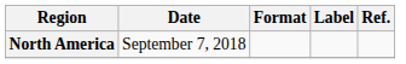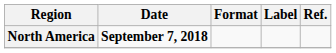North America | Date: normal -> bold
